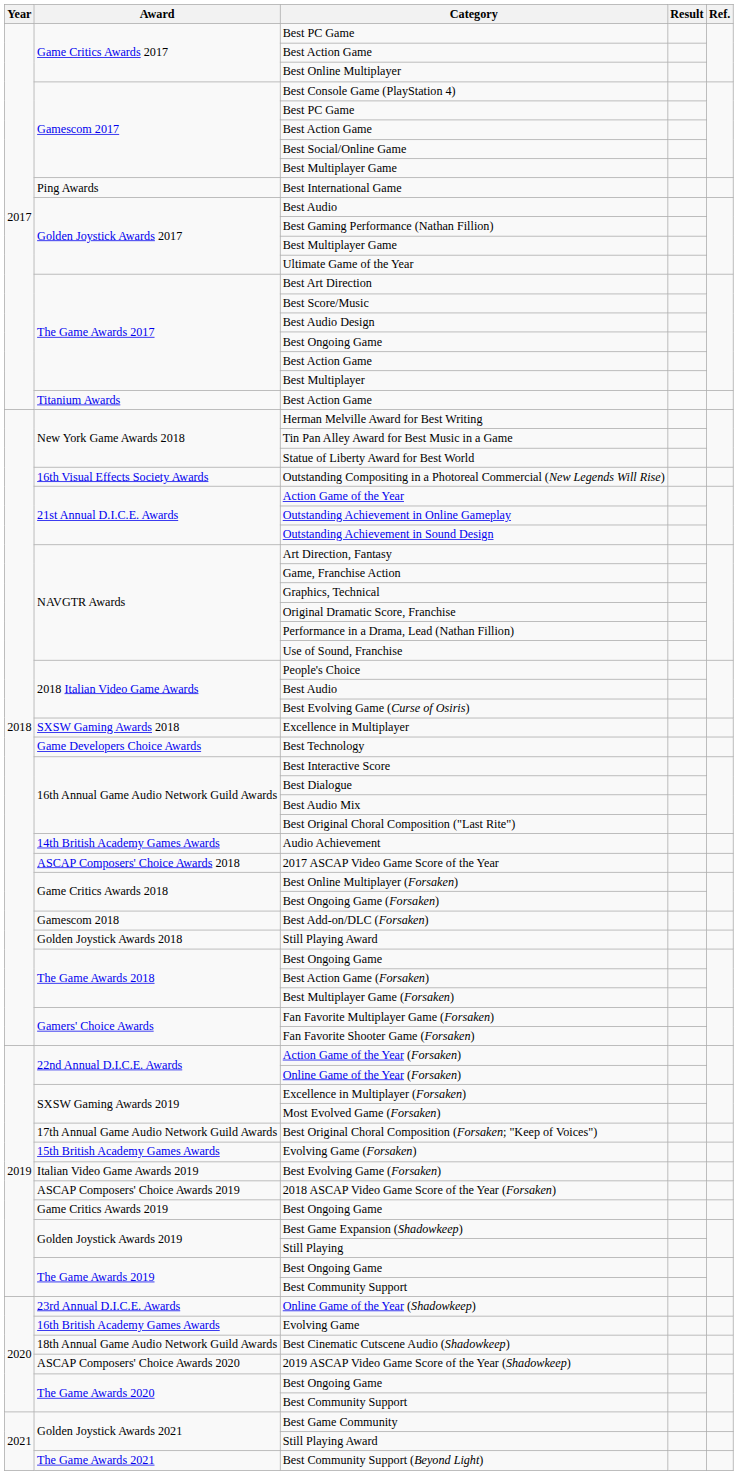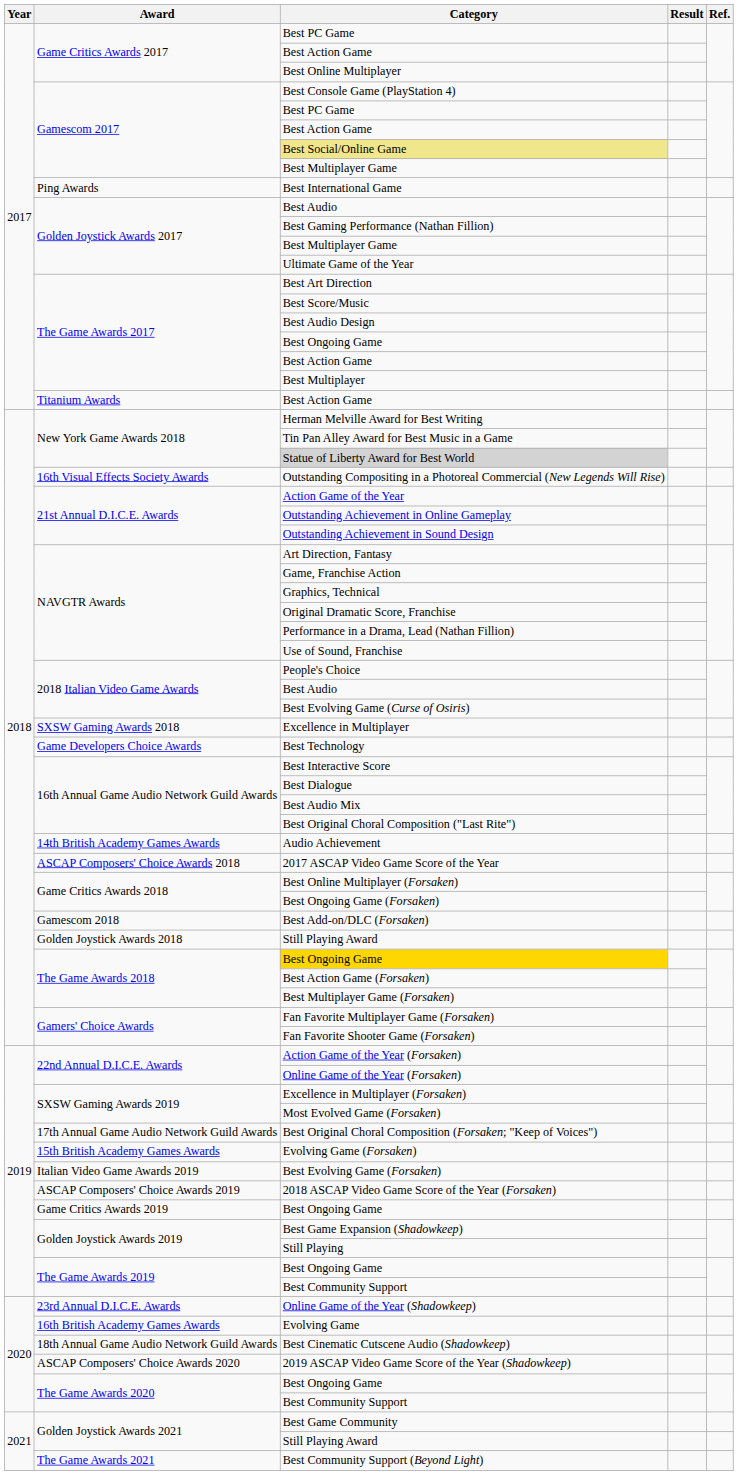Best Social/Online Game | Category: no background -> khaki background
Statue of Liberty Award for Best World | Category: no background -> lightgrey background
The Game Awards 2018 / Best Ongoing Game | Category: no background -> gold background
